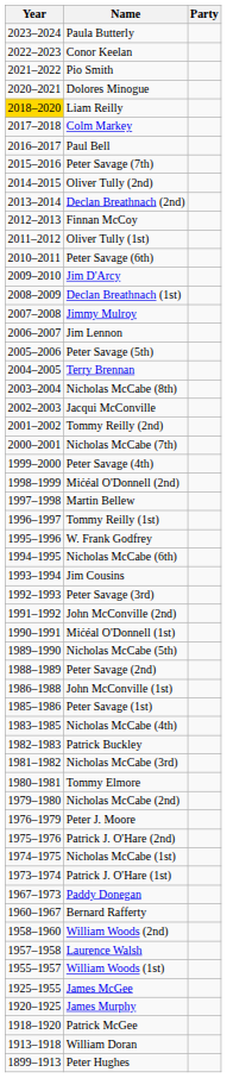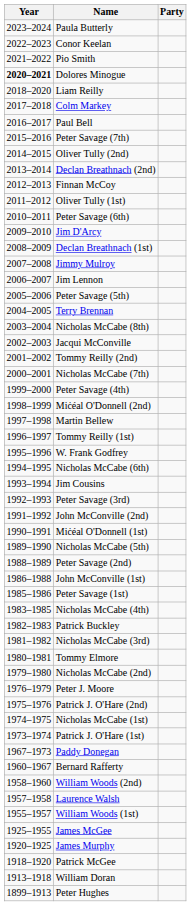Dolores Minogue | Year: normal -> bold
Liam Reilly | Year: gold background -> no background
